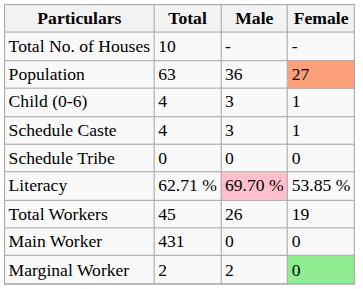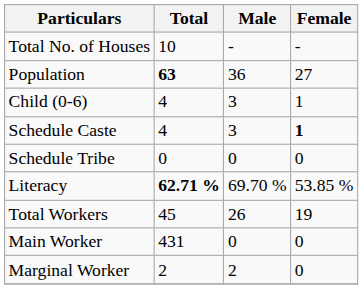Population | Total: normal -> bold
Population | Female: lightsalmon background -> no background
Schedule Caste | Female: normal -> bold
Literacy | Total: normal -> bold
Literacy | Male: pink background -> no background
Marginal Worker | Female: lightgreen background -> no background
